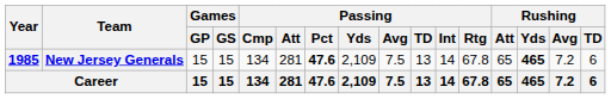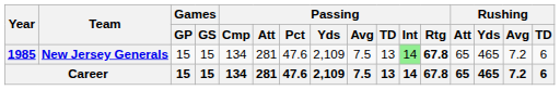New Jersey Generals | Passing / Pct: bold -> normal
New Jersey Generals | Passing / Int: no background -> lightgreen background
New Jersey Generals | Passing / Rtg: normal -> bold
New Jersey Generals | Rushing / Yds: bold -> normal
